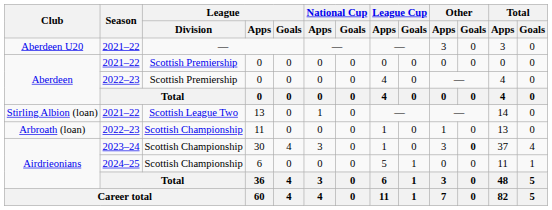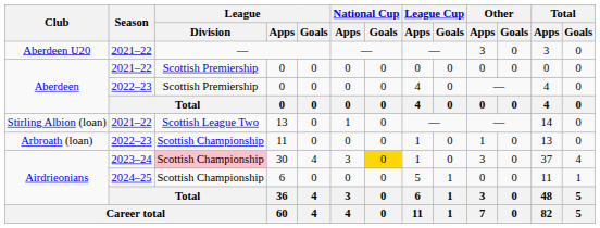30 | League / Division: no background -> pink background
30 | National Cup / Goals: no background -> gold background
30 | Other / Goals: bold -> normal
